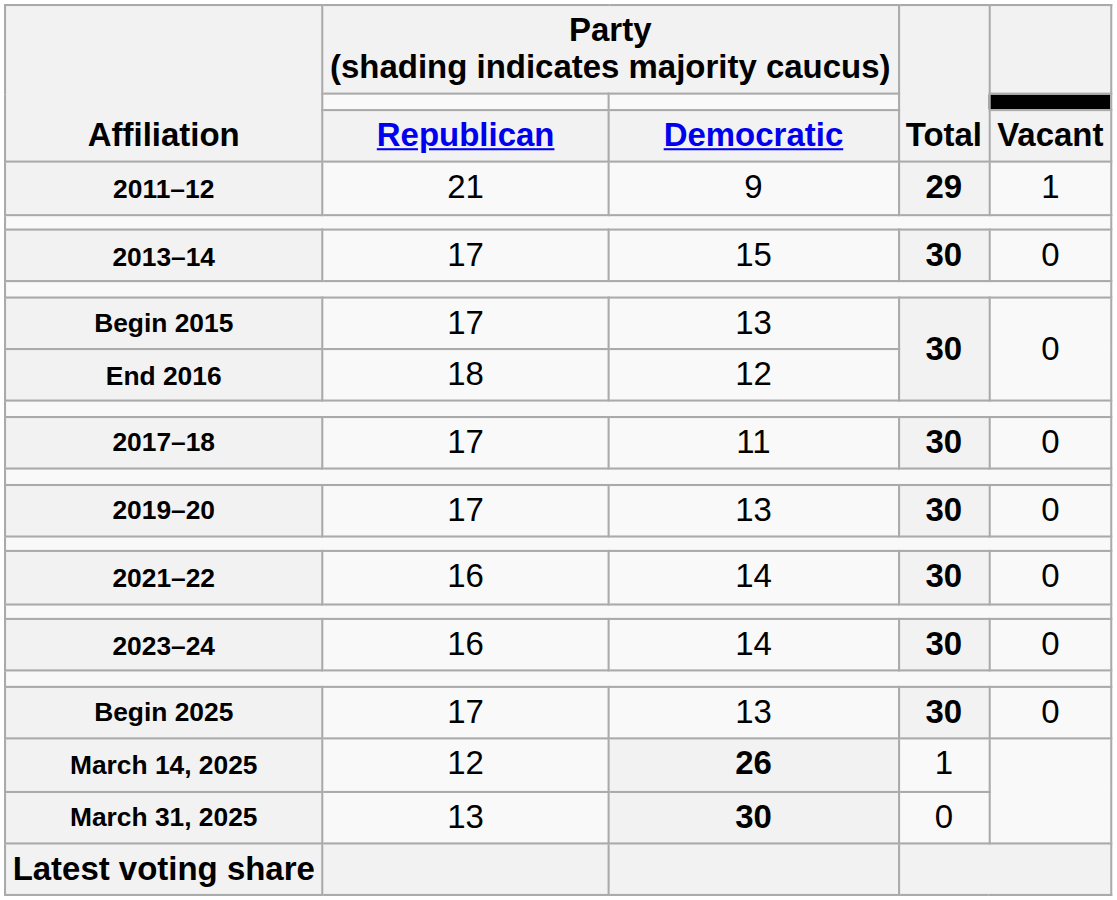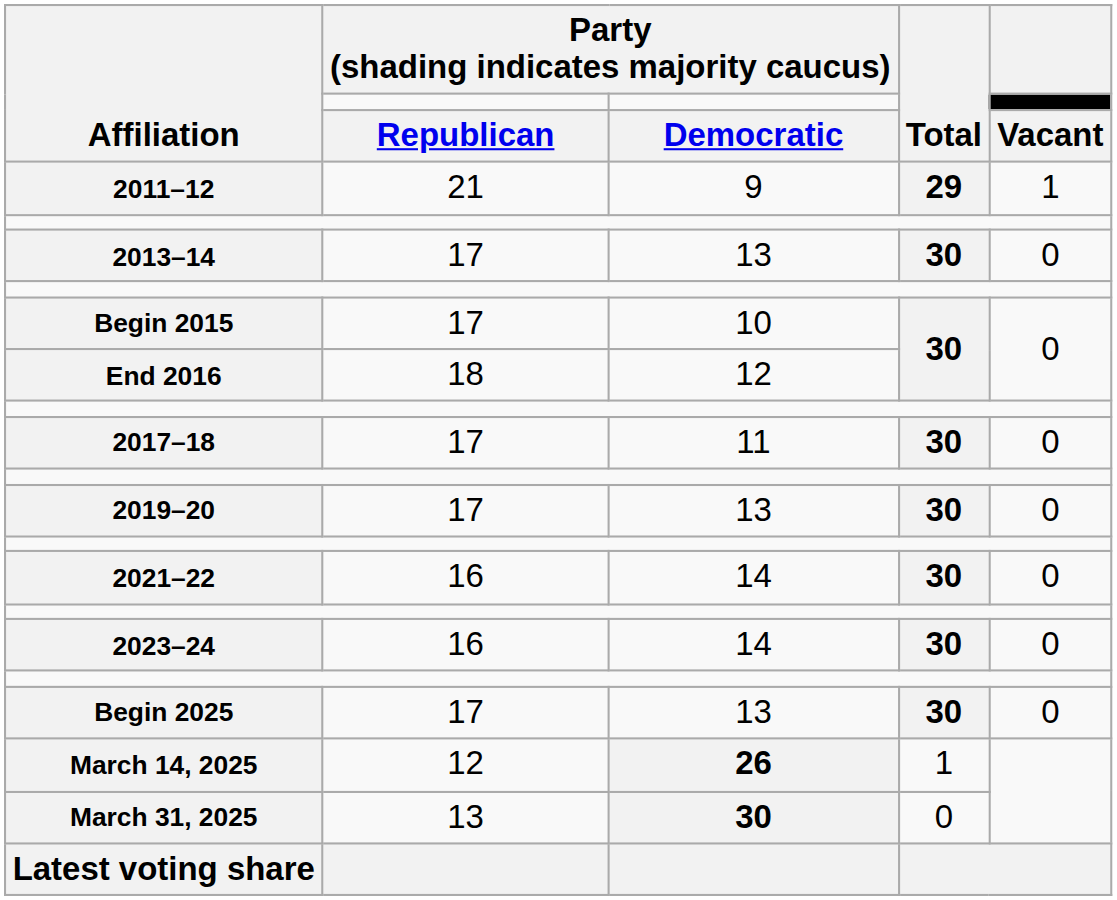2013–14 | column 3: 15 -> 13
Begin 2015 | column 3: 13 -> 10
